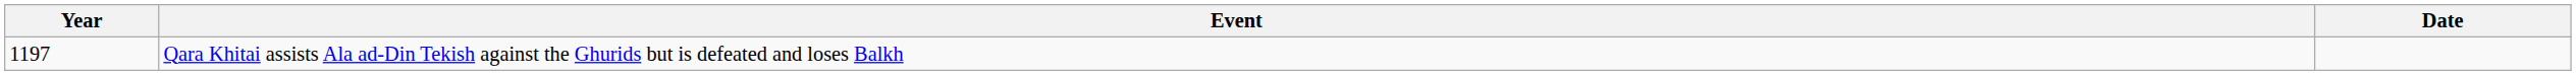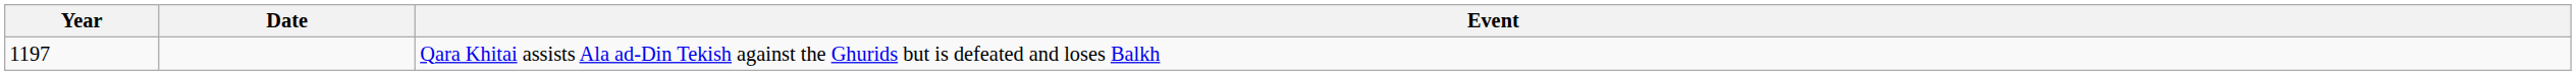columns swapped: Date <-> Event
